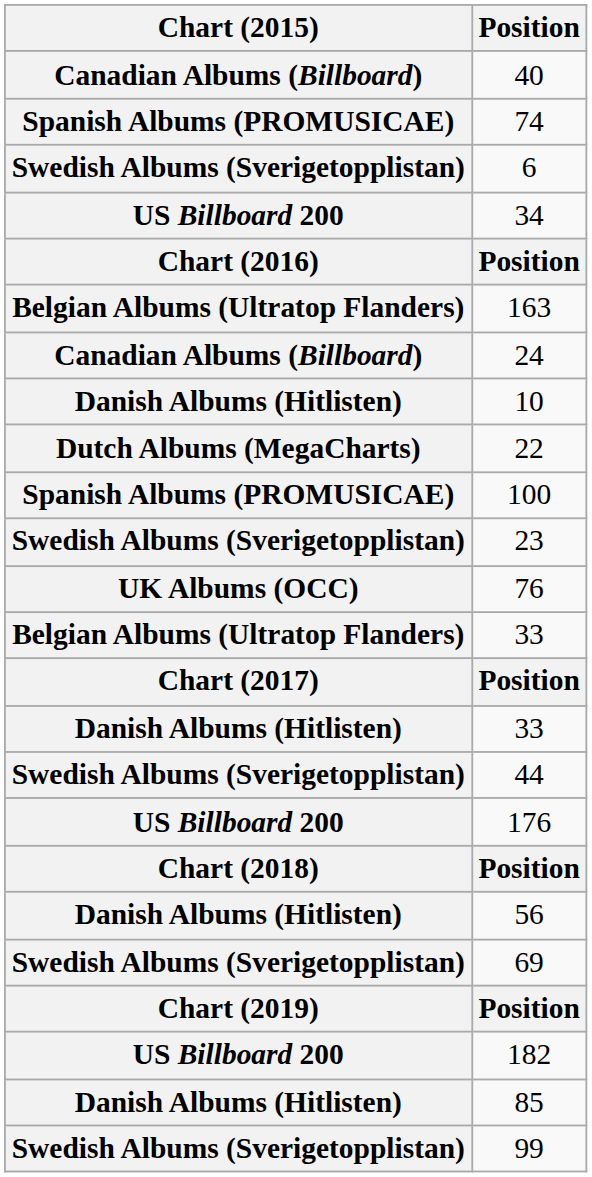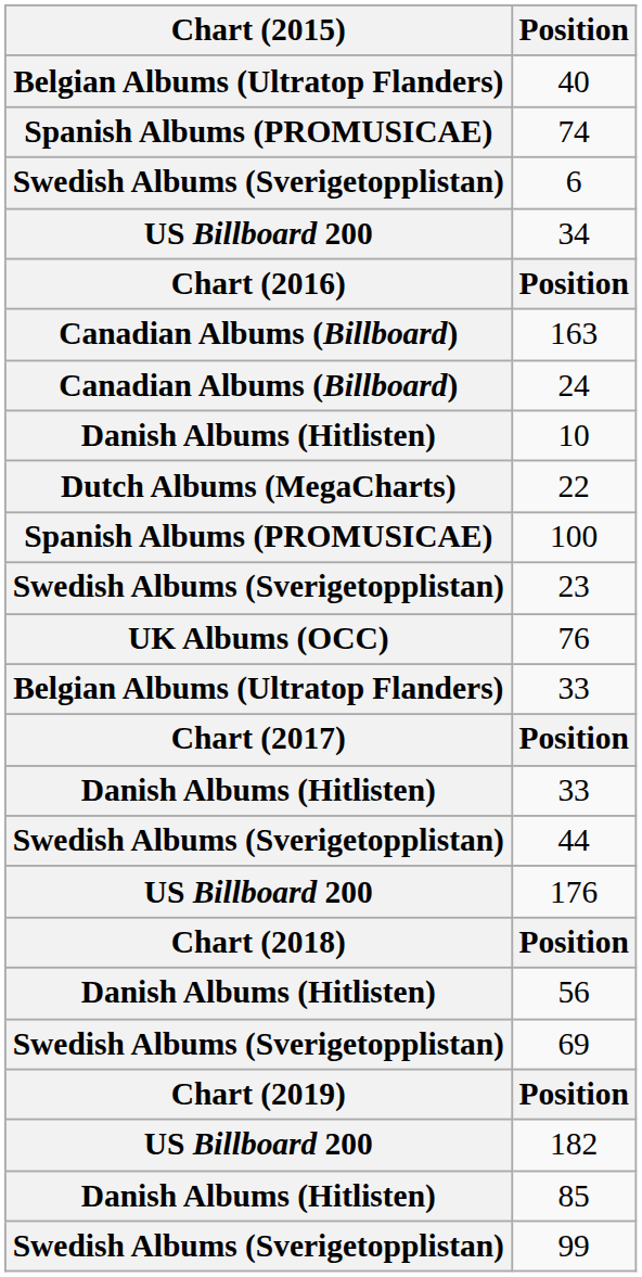row 2 | Chart (2015): Canadian Albums (Billboard) -> Belgian Albums (Ultratop Flanders)
row 7 | Chart (2015): Belgian Albums (Ultratop Flanders) -> Canadian Albums (Billboard)
